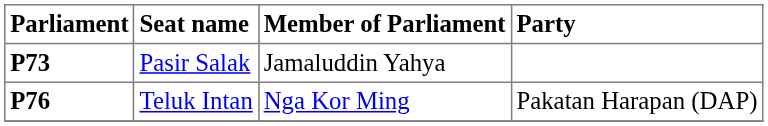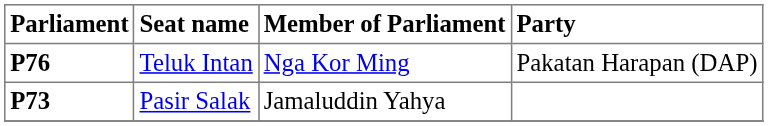rows swapped: P73 <-> P76
